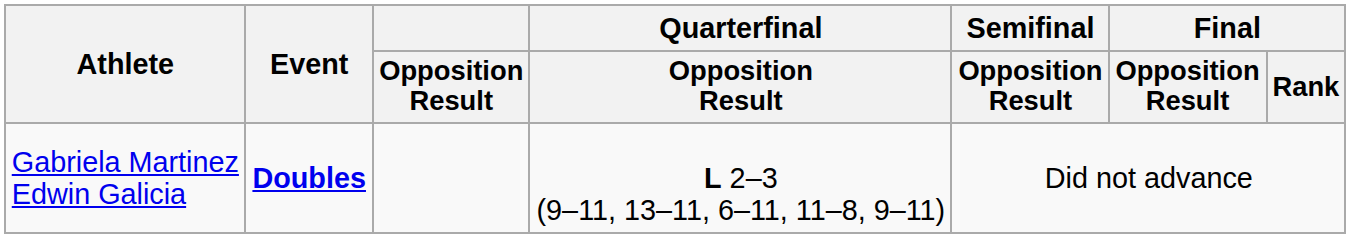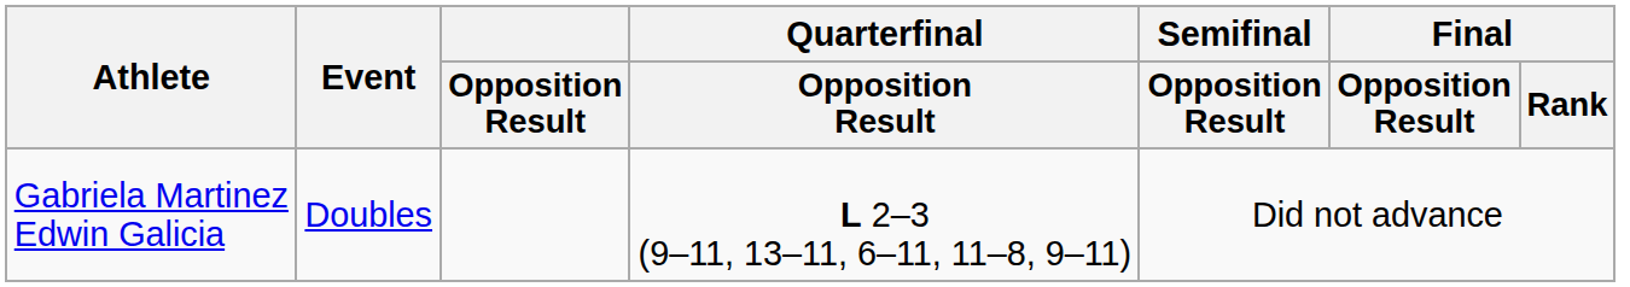Gabriela Martinez Edwin Galicia | Event: bold -> normal
